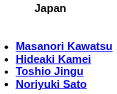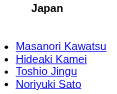row 2 | column 1: bold -> normal
